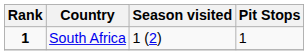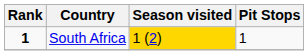South Africa | Season visited: no background -> gold background
